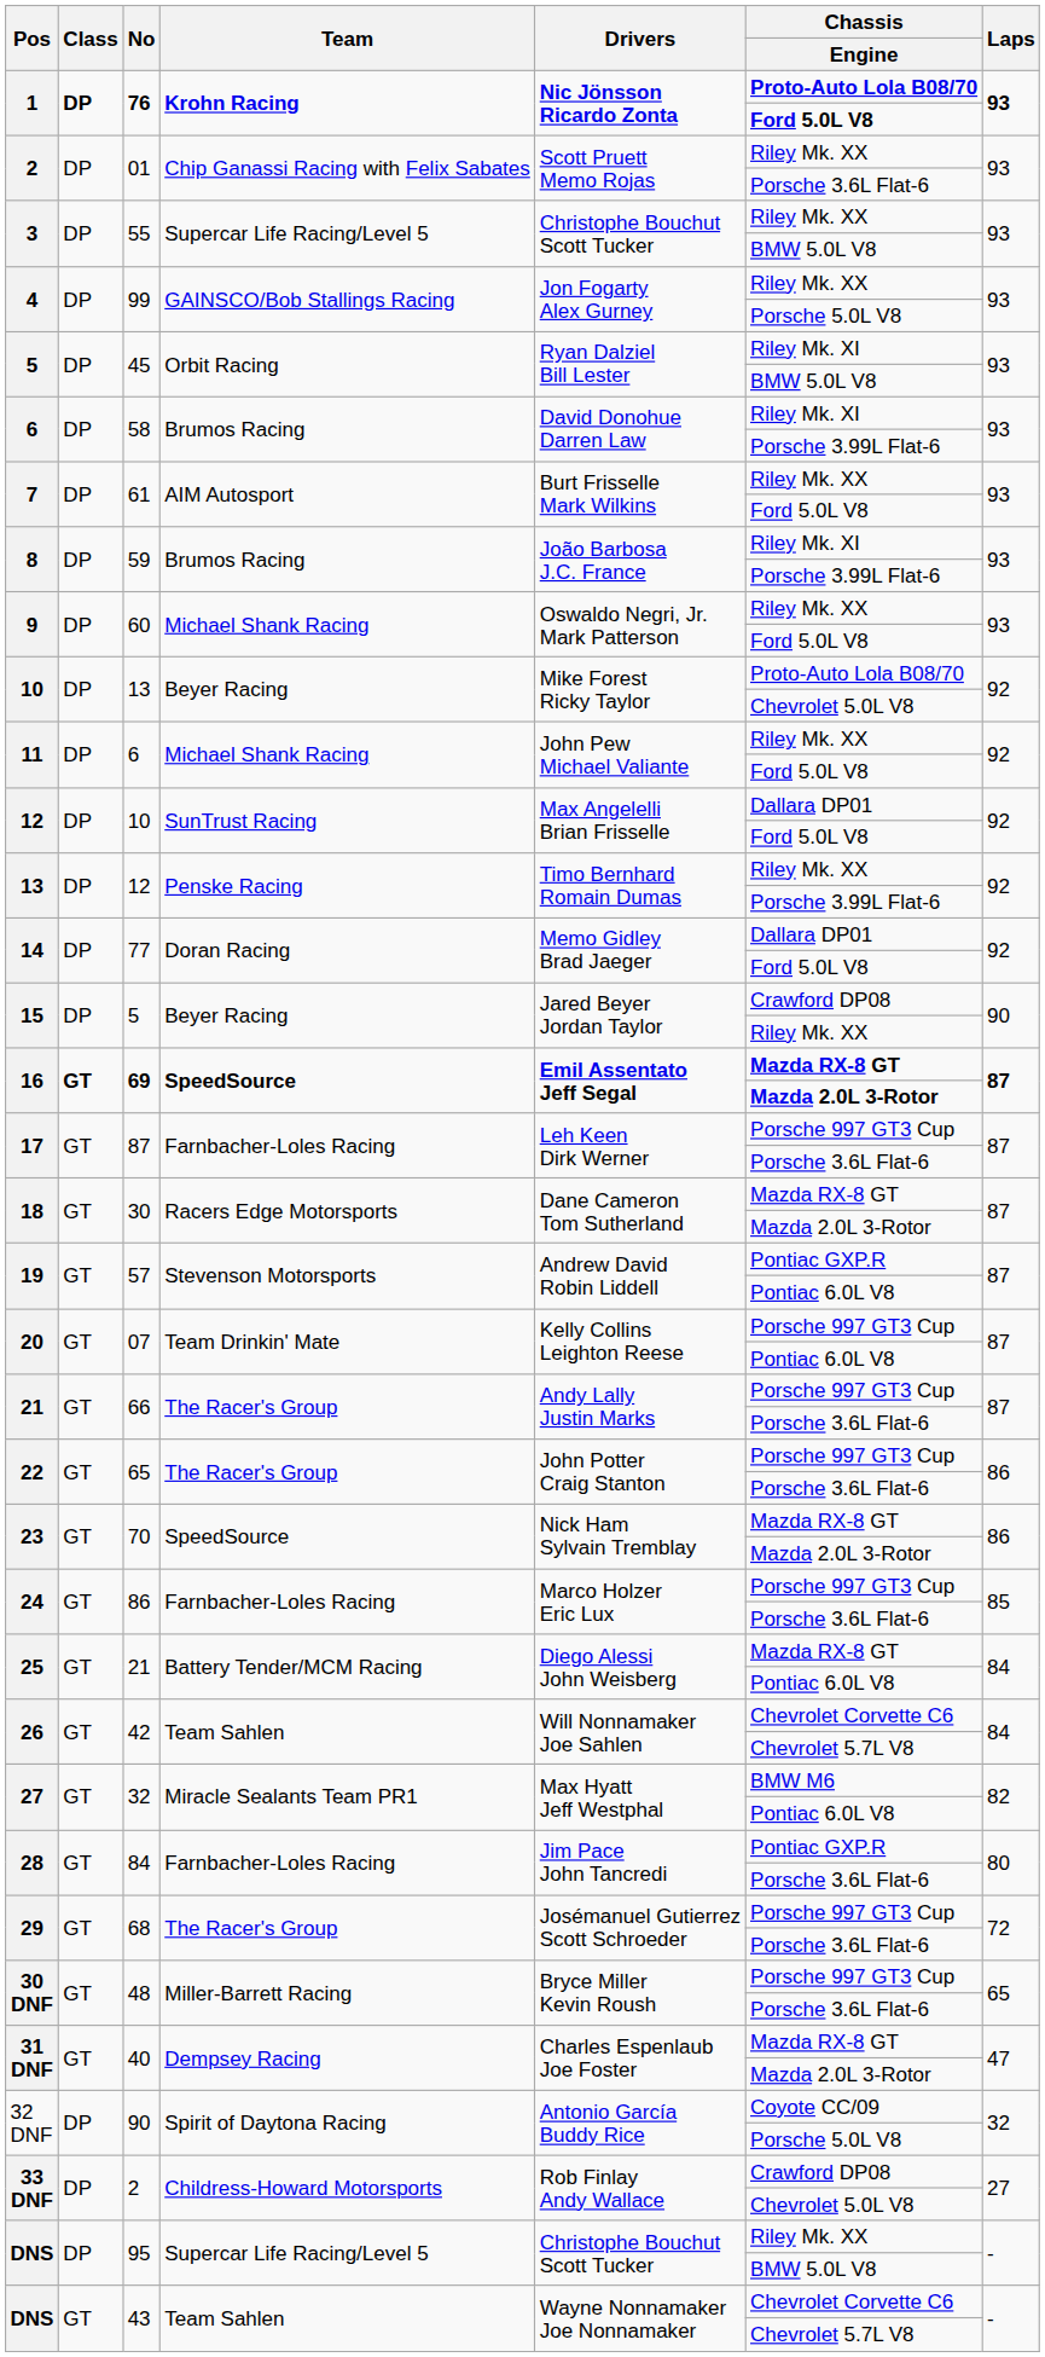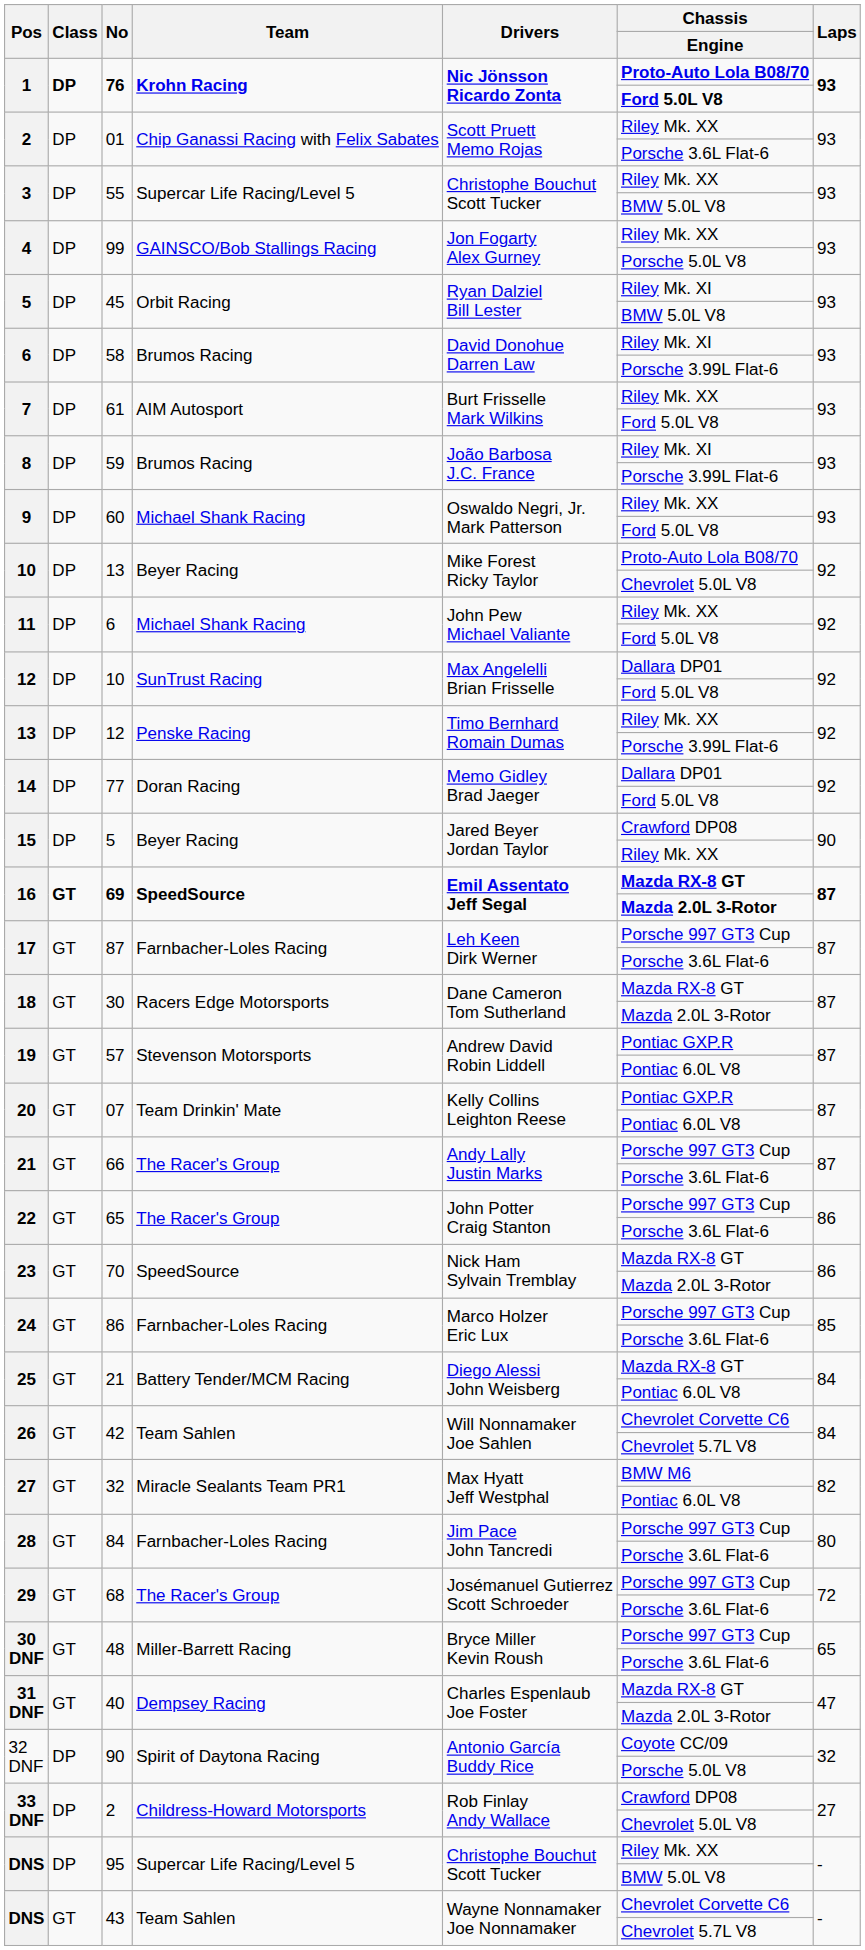row 41 | Chassis / Engine: Porsche 997 GT3 Cup -> Pontiac GXP.R
row 57 | Chassis / Engine: Pontiac GXP.R -> Porsche 997 GT3 Cup
